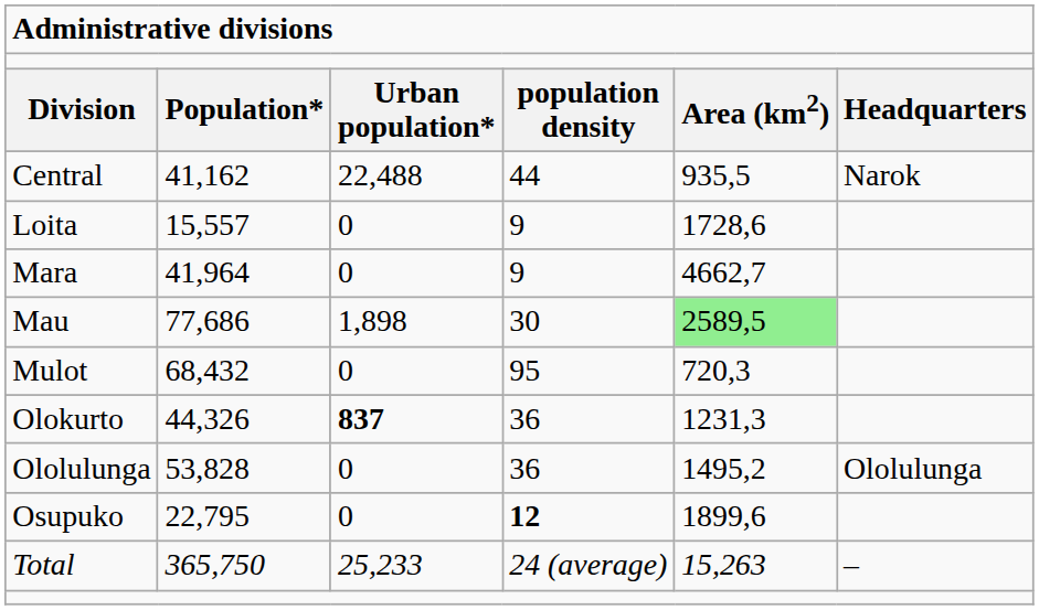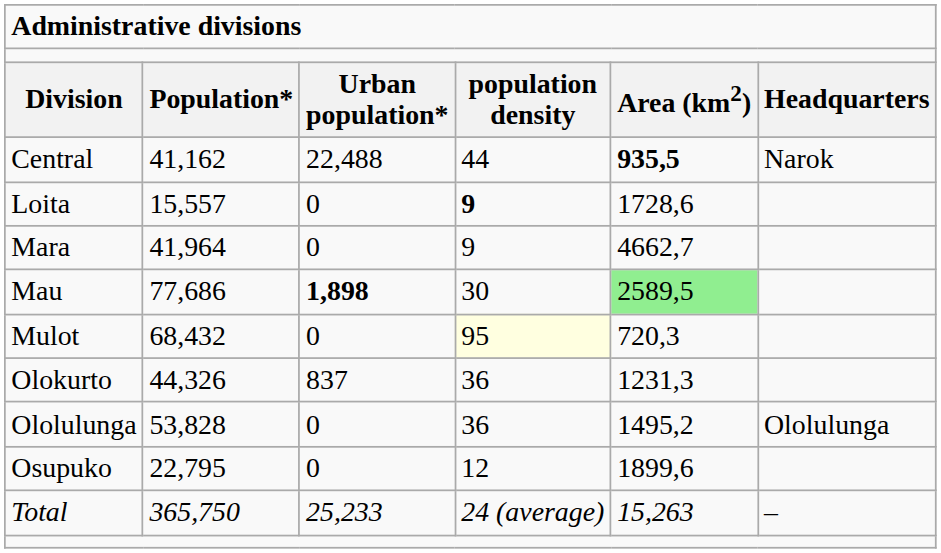Central | column 5: normal -> bold
Loita | column 4: normal -> bold
Mau | column 3: normal -> bold
Mulot | column 4: no background -> lightyellow background
Olokurto | column 3: bold -> normal
Osupuko | column 4: bold -> normal
